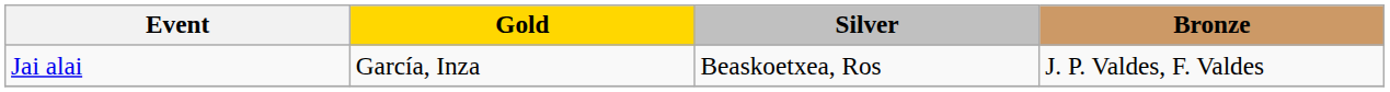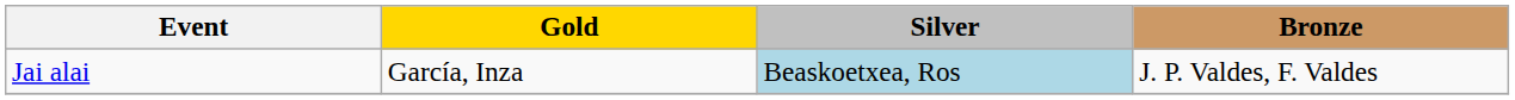Jai alai | Silver: no background -> lightblue background
